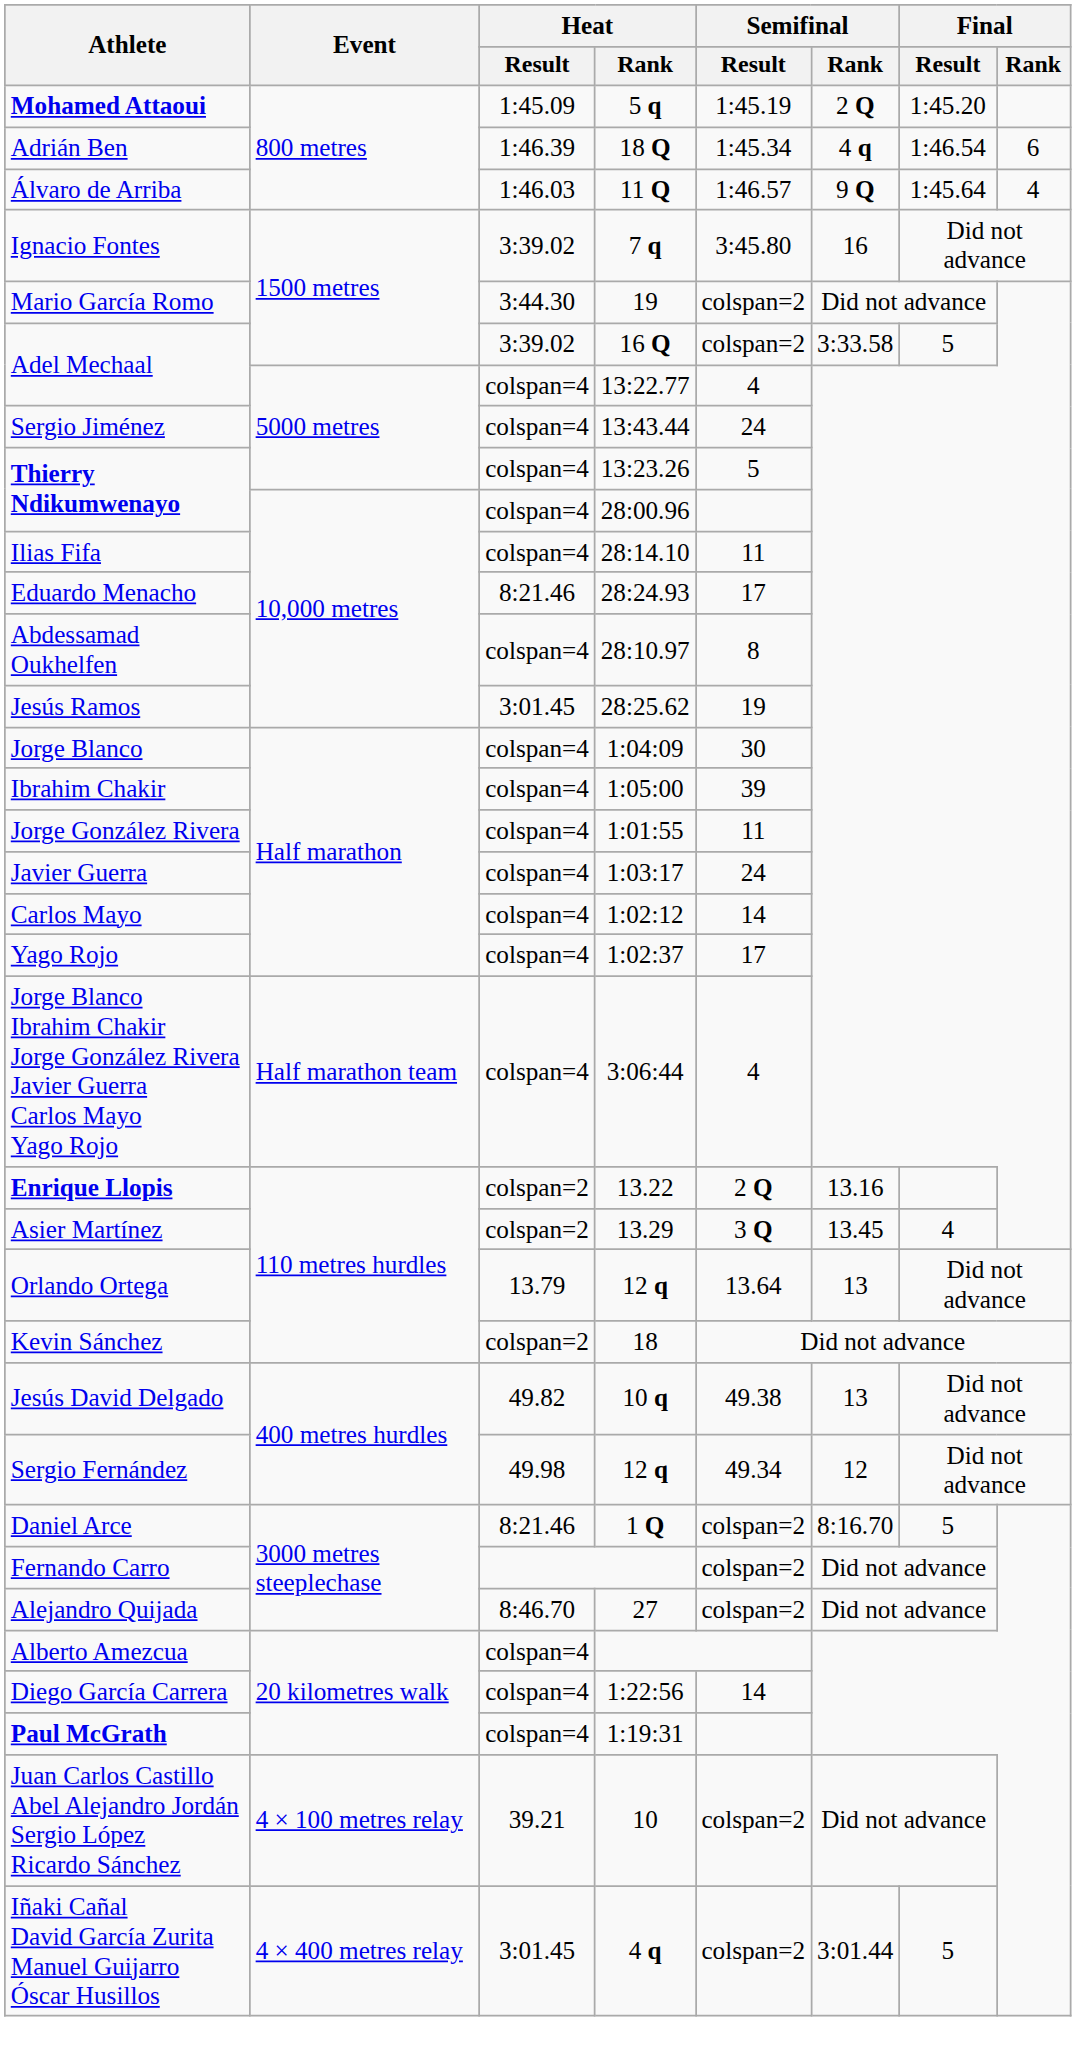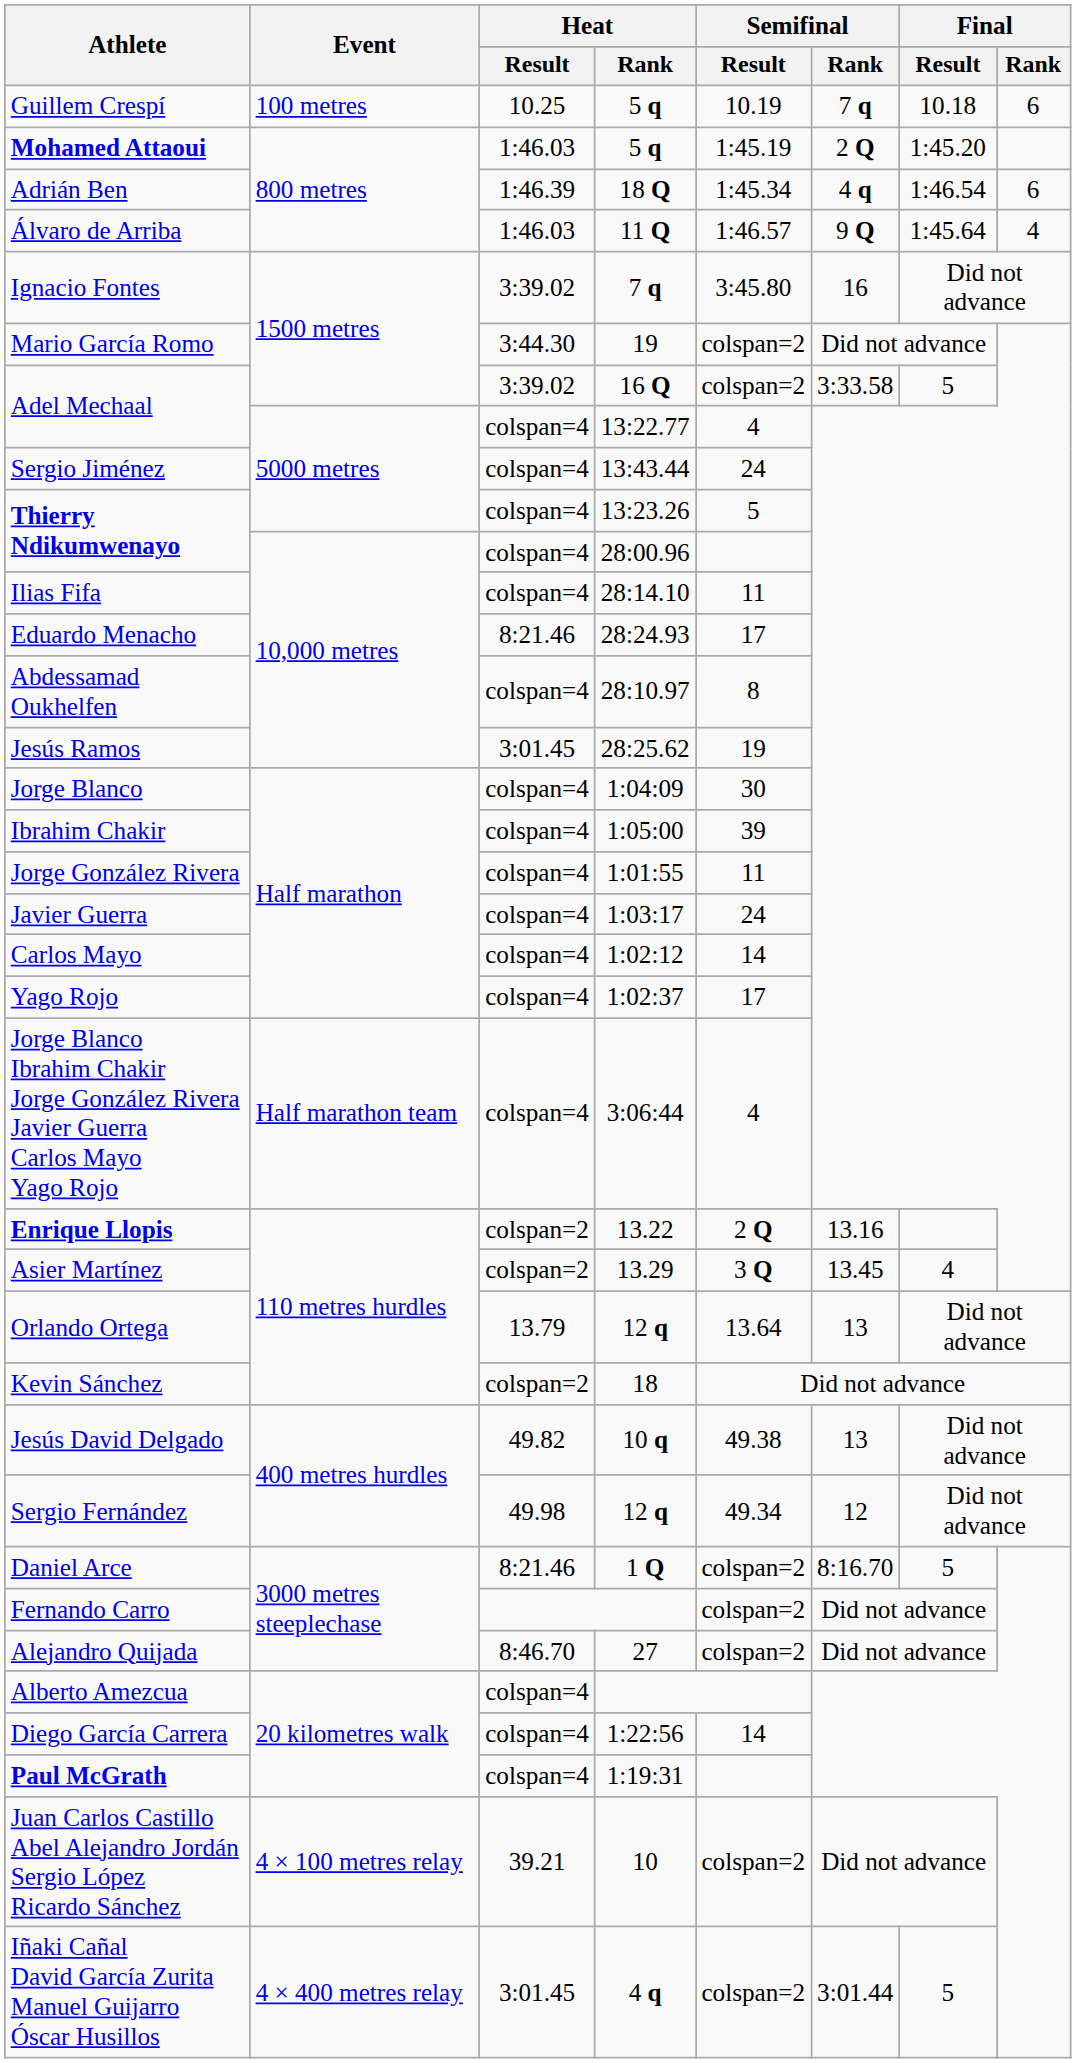+ row: Guillem Crespí | 100 metres | 10.25 | 5 q | 10.19 | 7 q | 10.18 | 6
Mohamed Attaoui | Heat / Result: 1:45.09 -> 1:46.03
